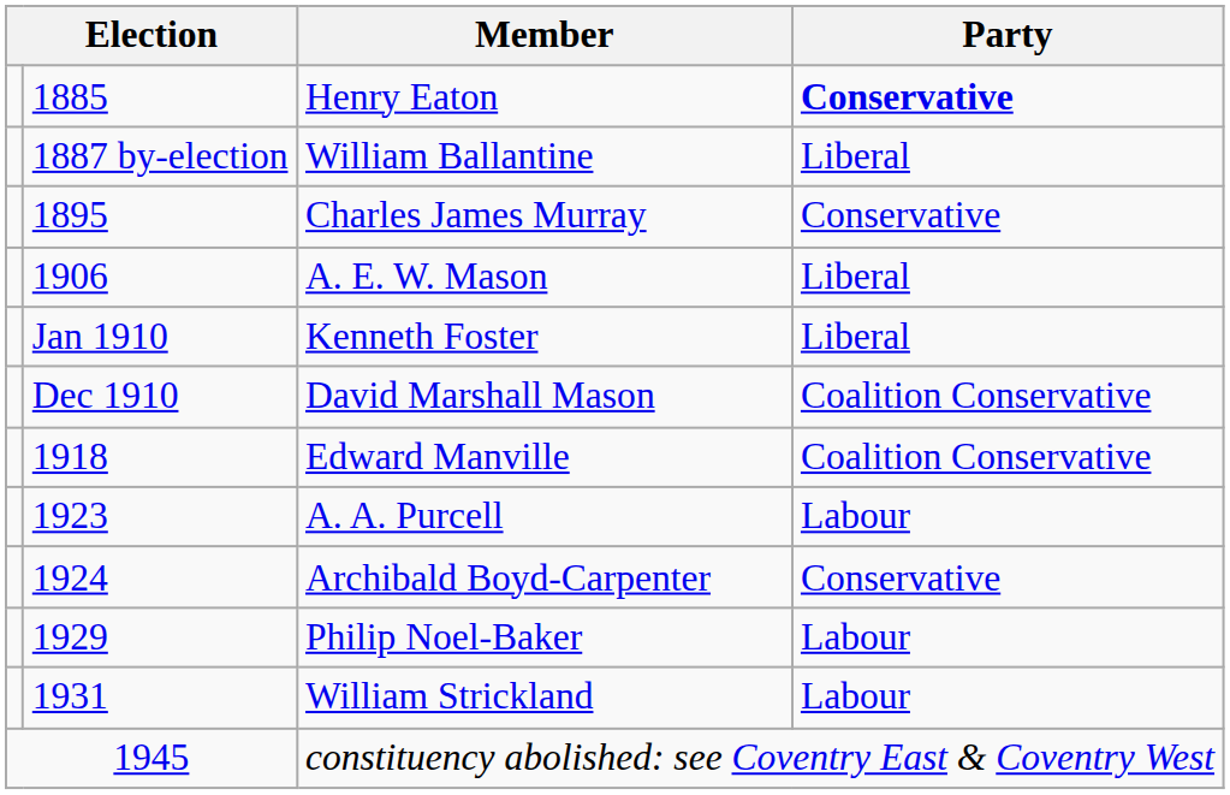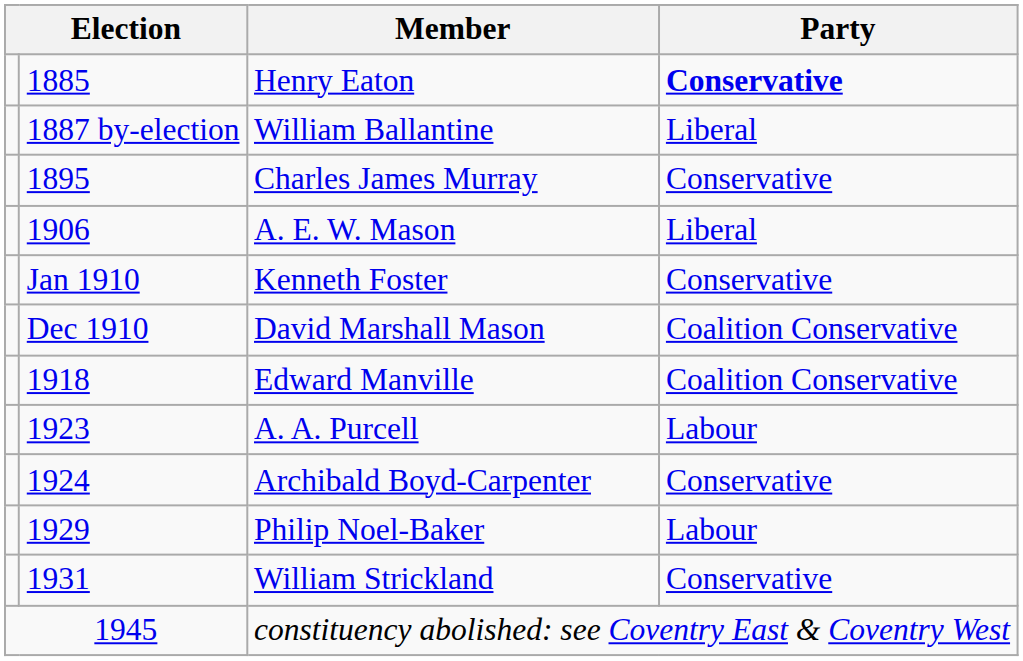Kenneth Foster | Party: Liberal -> Conservative
William Strickland | Party: Labour -> Conservative
